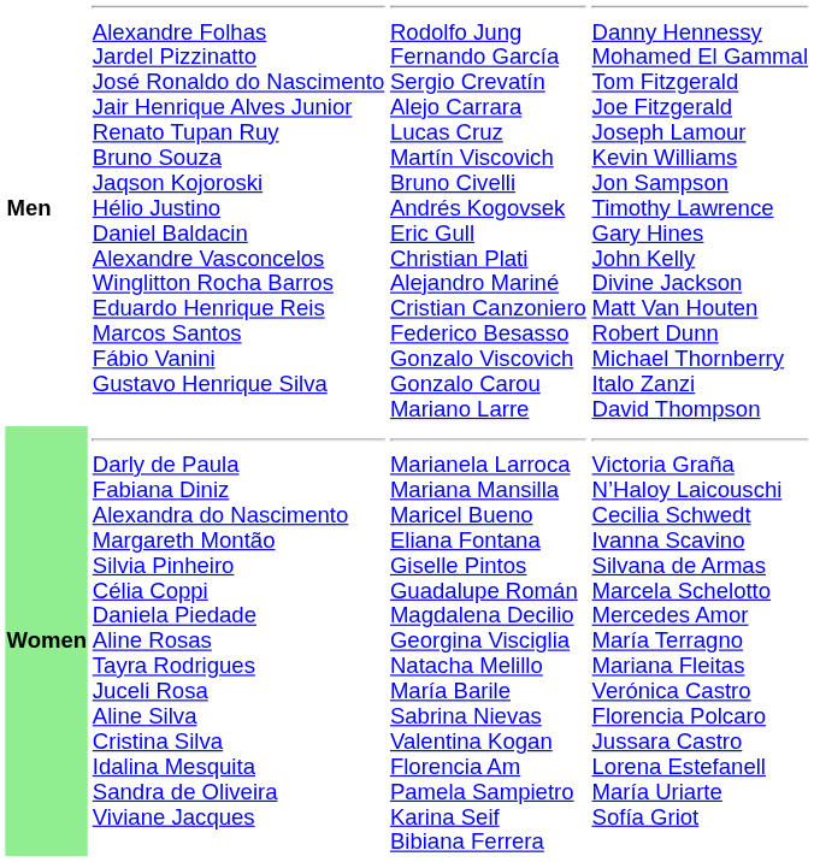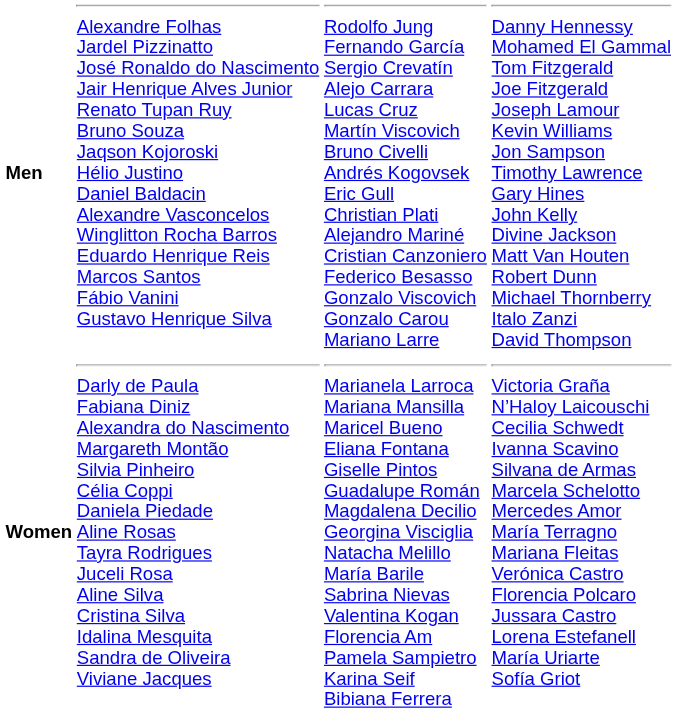Women | column 1: lightgreen background -> no background
